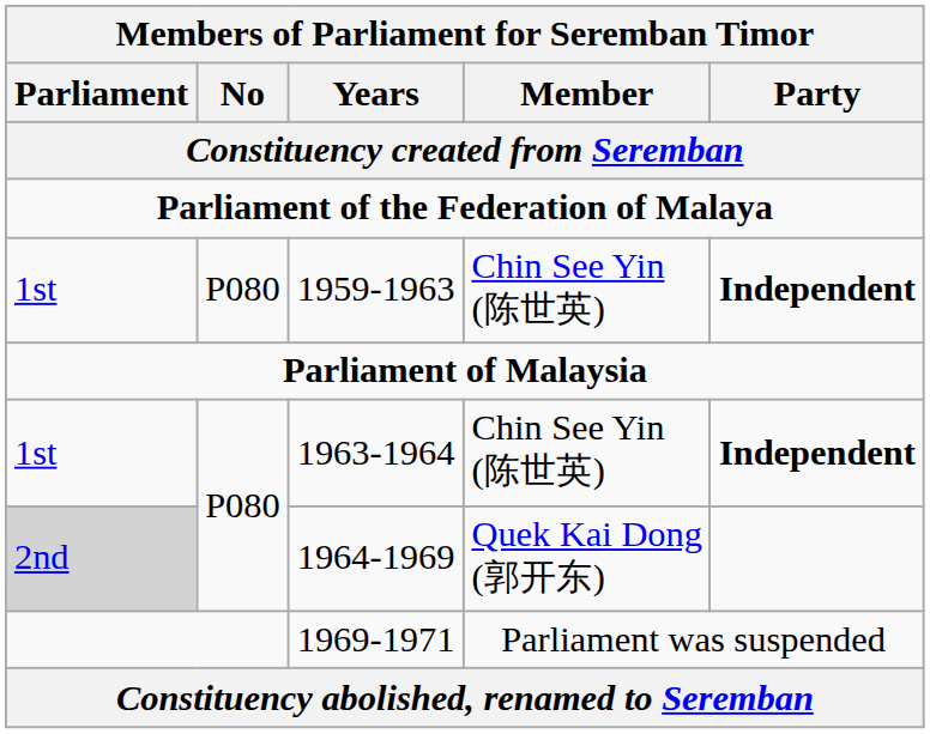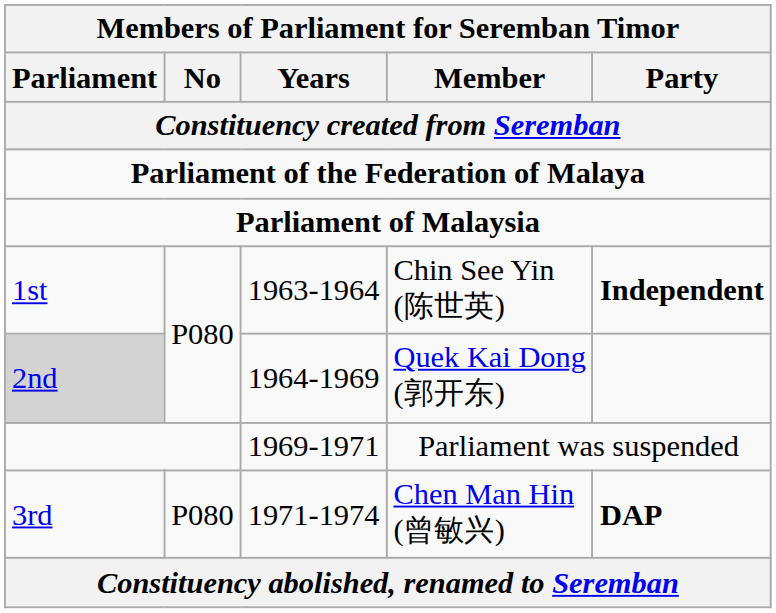- row: 1st | P080 | 1959-1963 | Chin See Yin (陈世英) | Independent
+ row: 3rd | P080 | 1971-1974 | Chen Man Hin (曾敏兴) | DAP
